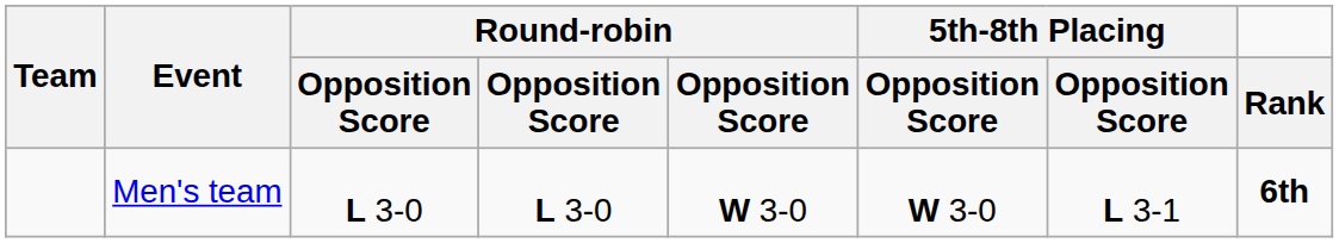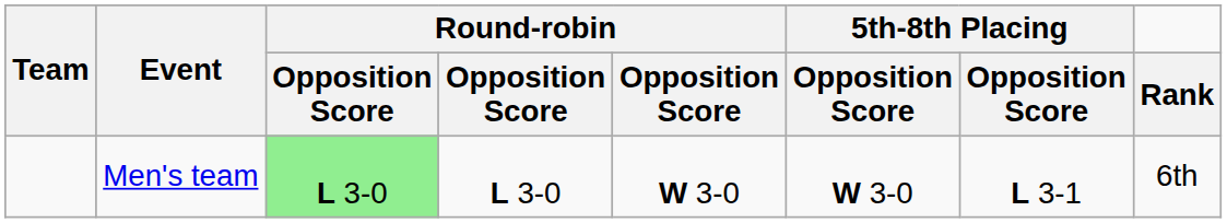Men's team | column 3: no background -> lightgreen background
Men's team | Rank: bold -> normal
